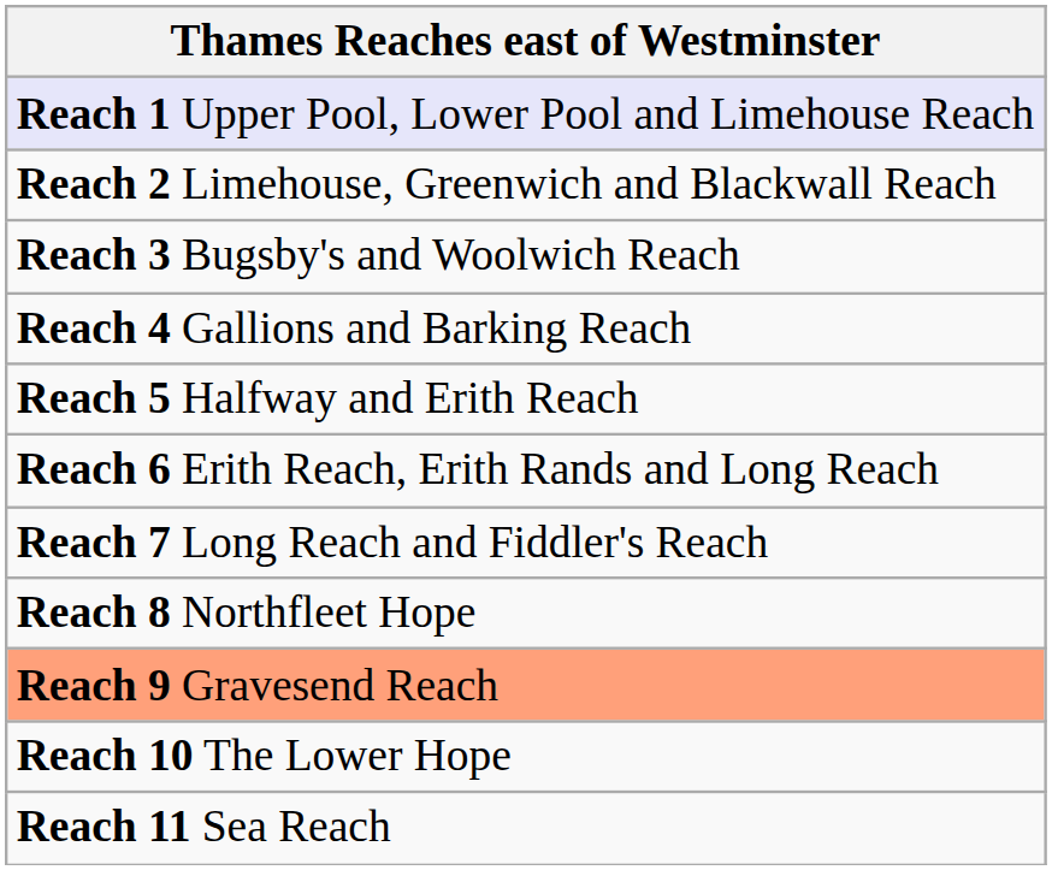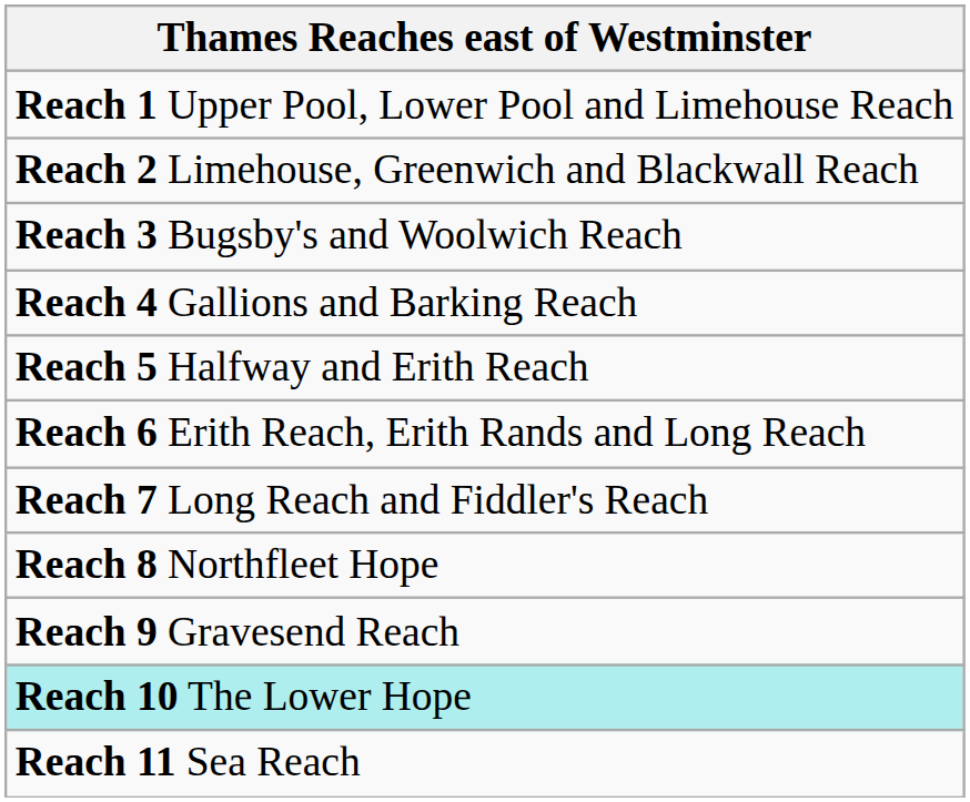row 2 | column 1: lavender background -> no background
row 10 | column 1: lightsalmon background -> no background
row 11 | column 1: no background -> paleturquoise background
